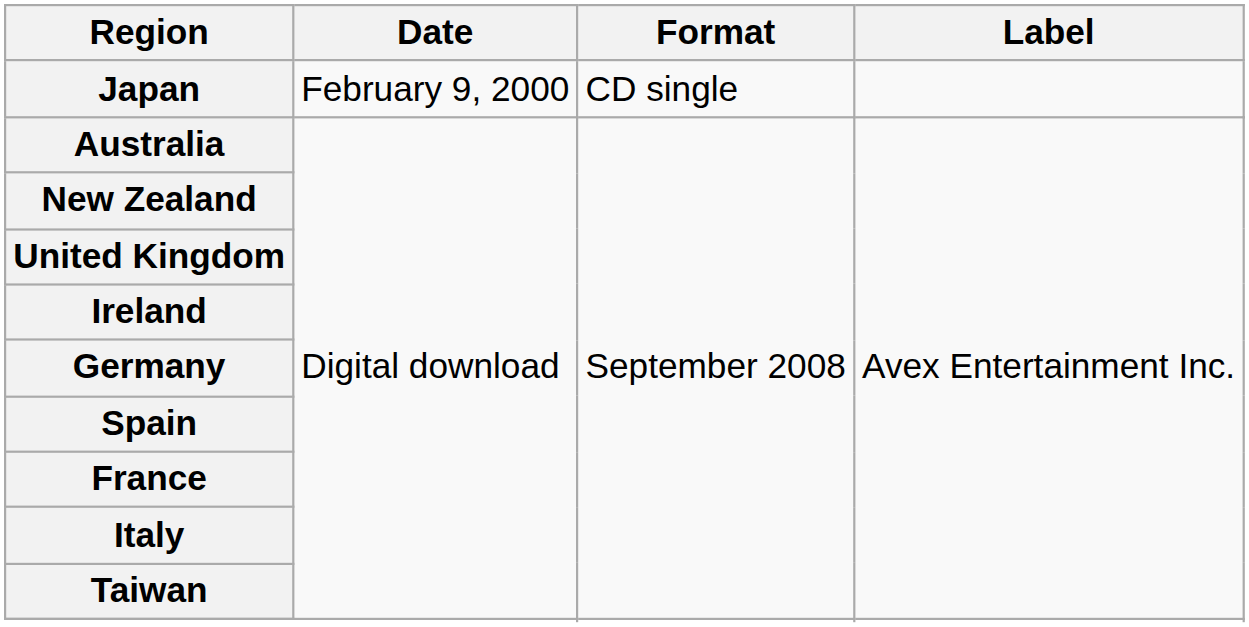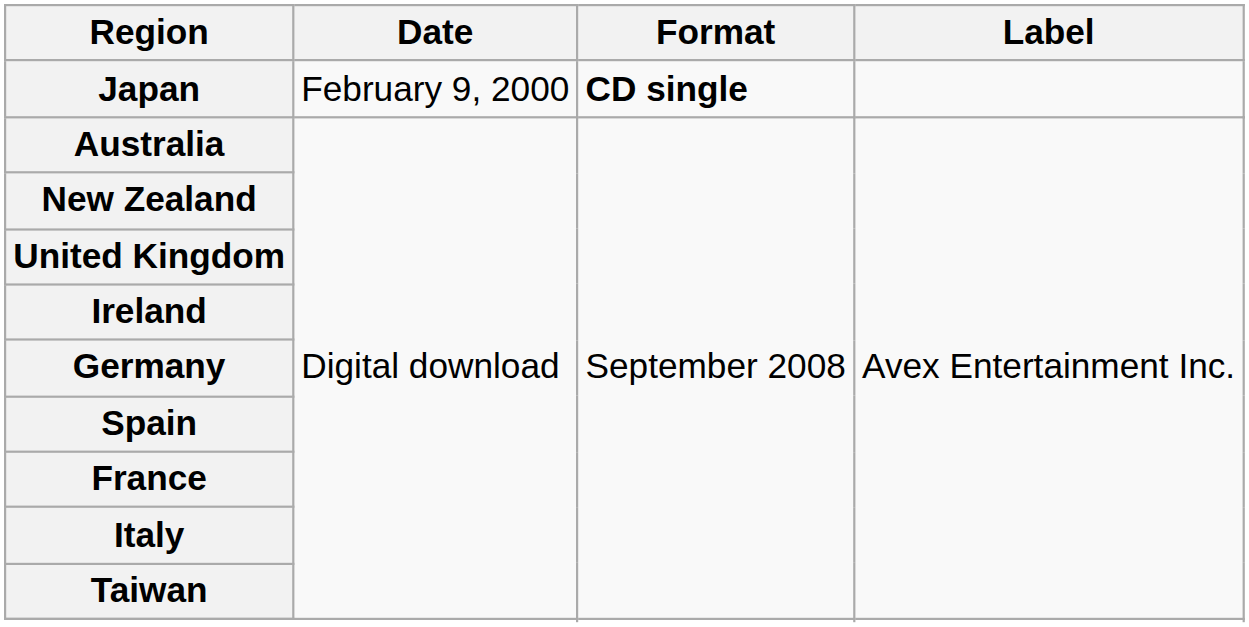February 9, 2000 | Format: normal -> bold
